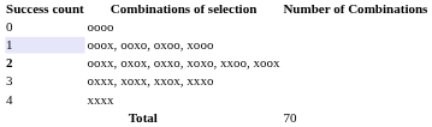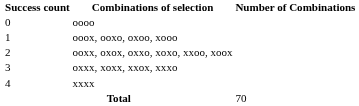ooox, ooxo, oxoo, xooo | Success count: lavender background -> no background
ooxx, oxox, oxxo, xoxo, xxoo, xoox | Success count: bold -> normal
